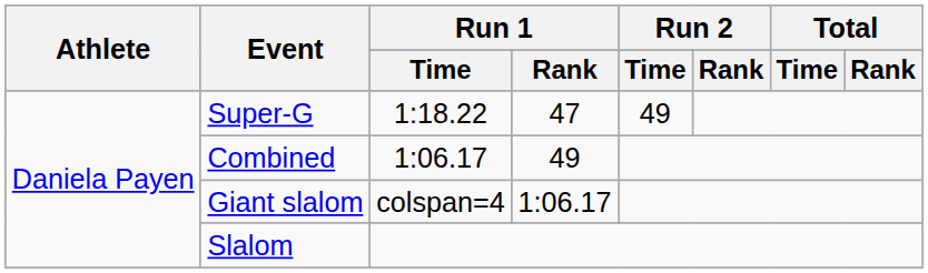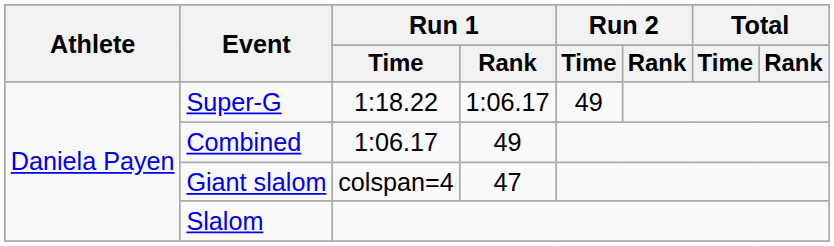Super-G | Run 1 / Rank: 47 -> 1:06.17
Giant slalom | Run 1 / Rank: 1:06.17 -> 47
